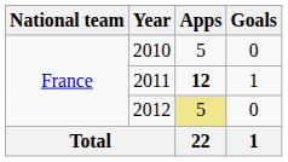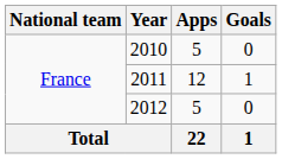2011 | Apps: bold -> normal
2012 | Apps: khaki background -> no background
